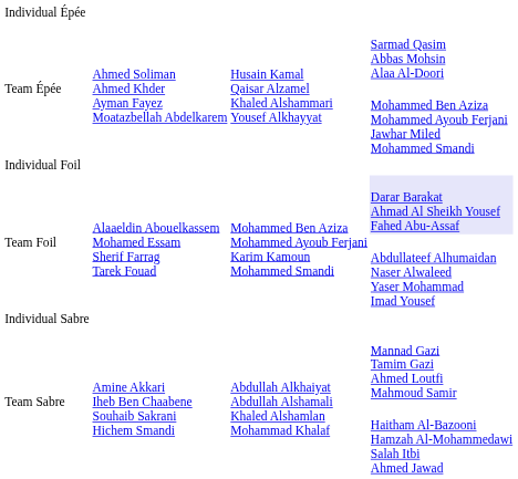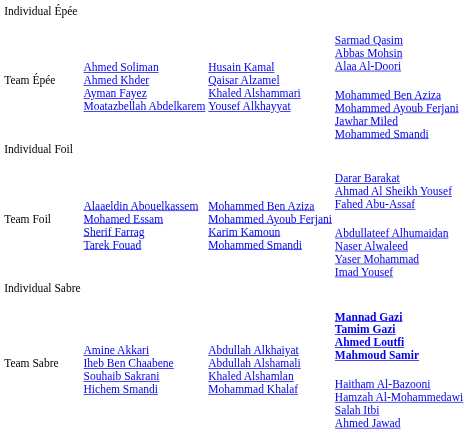Darar Barakat Ahmad Al Sheikh Yousef Fahed Abu-Assaf | column 4: lavender background -> no background
Mannad Gazi Tamim Gazi Ahmed Loutfi Mahmoud Samir | column 4: normal -> bold
